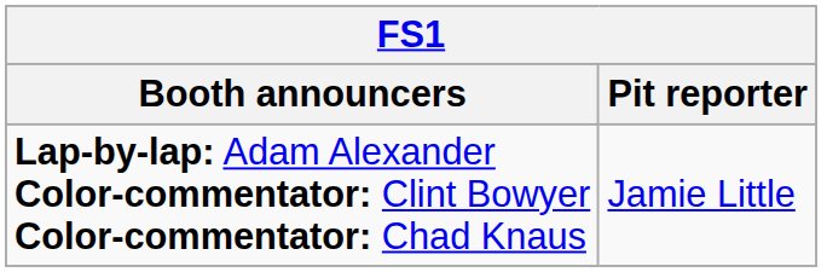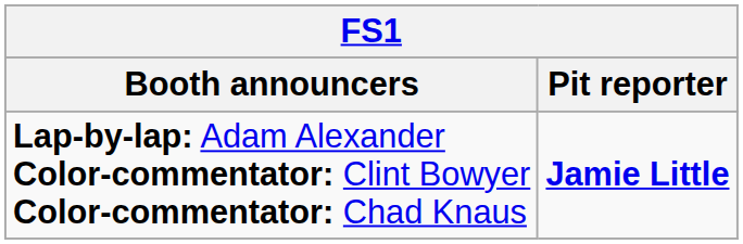row 3 | Pit reporter: normal -> bold
